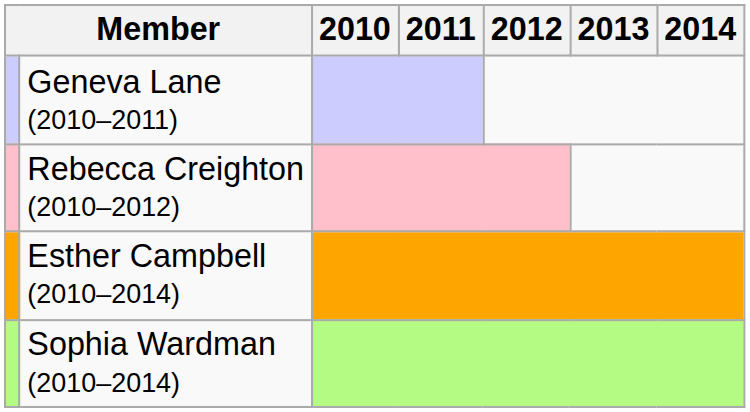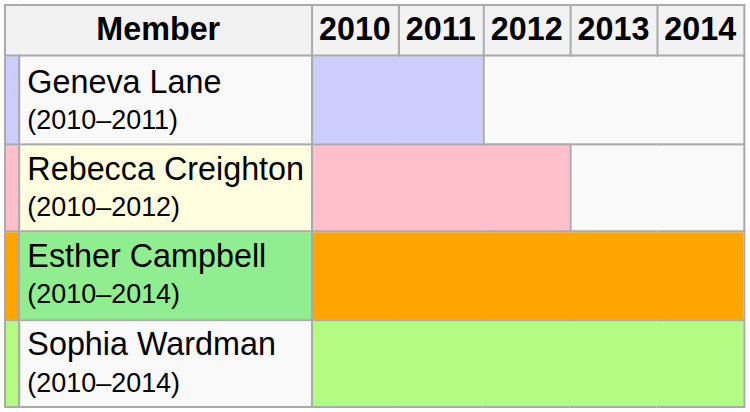Rebecca Creighton (2010–2012) | column 2: no background -> lightyellow background
Esther Campbell (2010–2014) | column 2: no background -> lightgreen background
